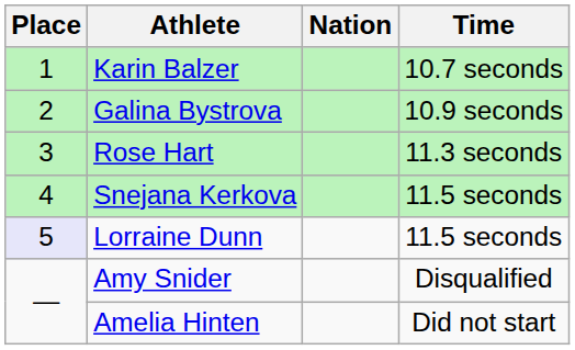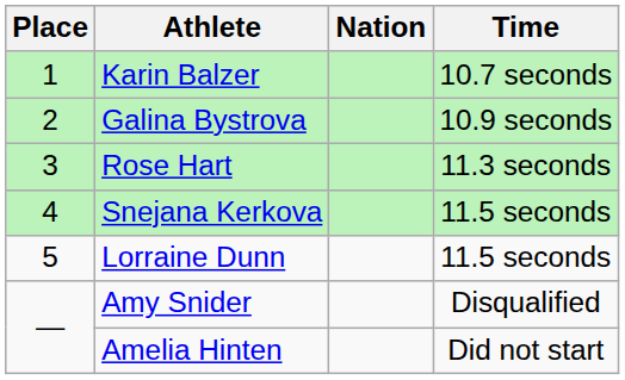Lorraine Dunn | Place: lavender background -> no background
